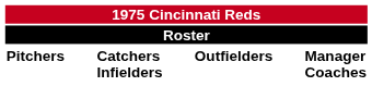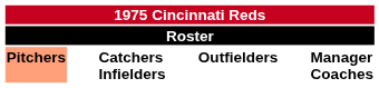Pitchers | column 1: no background -> lightsalmon background
